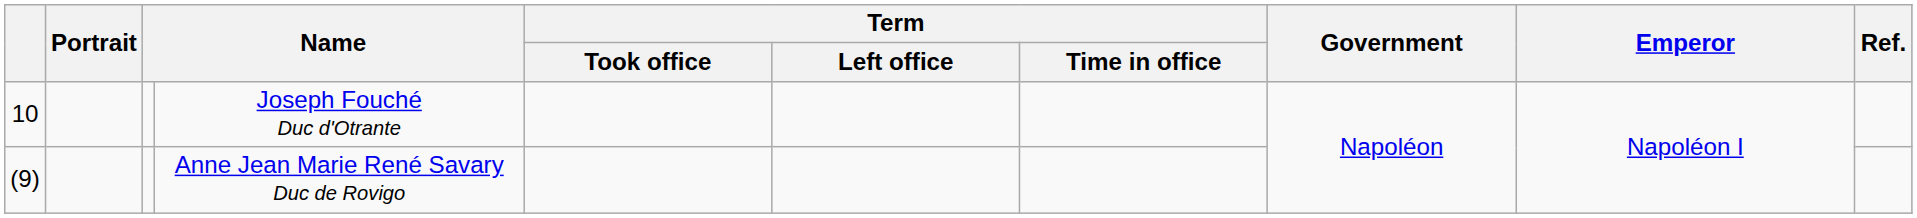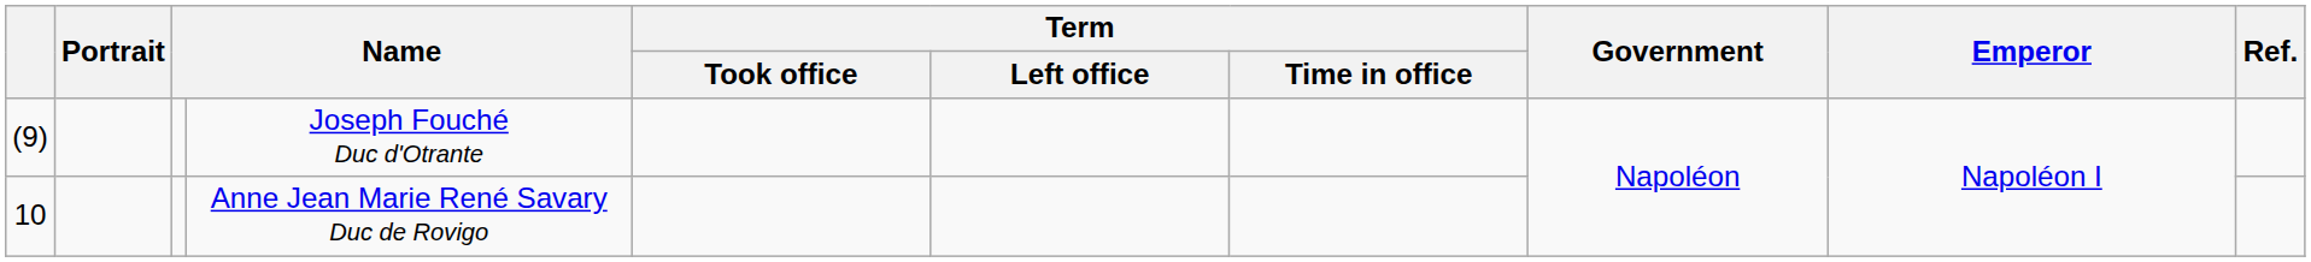Joseph Fouché Duc d'Otrante | column 1: 10 -> (9)
Anne Jean Marie René Savary Duc de Rovigo | column 1: (9) -> 10
